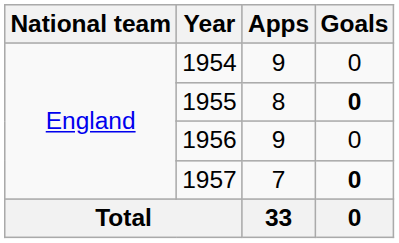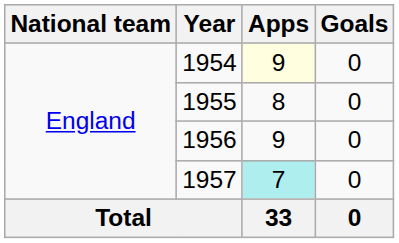1954 | Apps: no background -> lightyellow background
1955 | Goals: bold -> normal
1957 | Apps: no background -> paleturquoise background
1957 | Goals: bold -> normal
